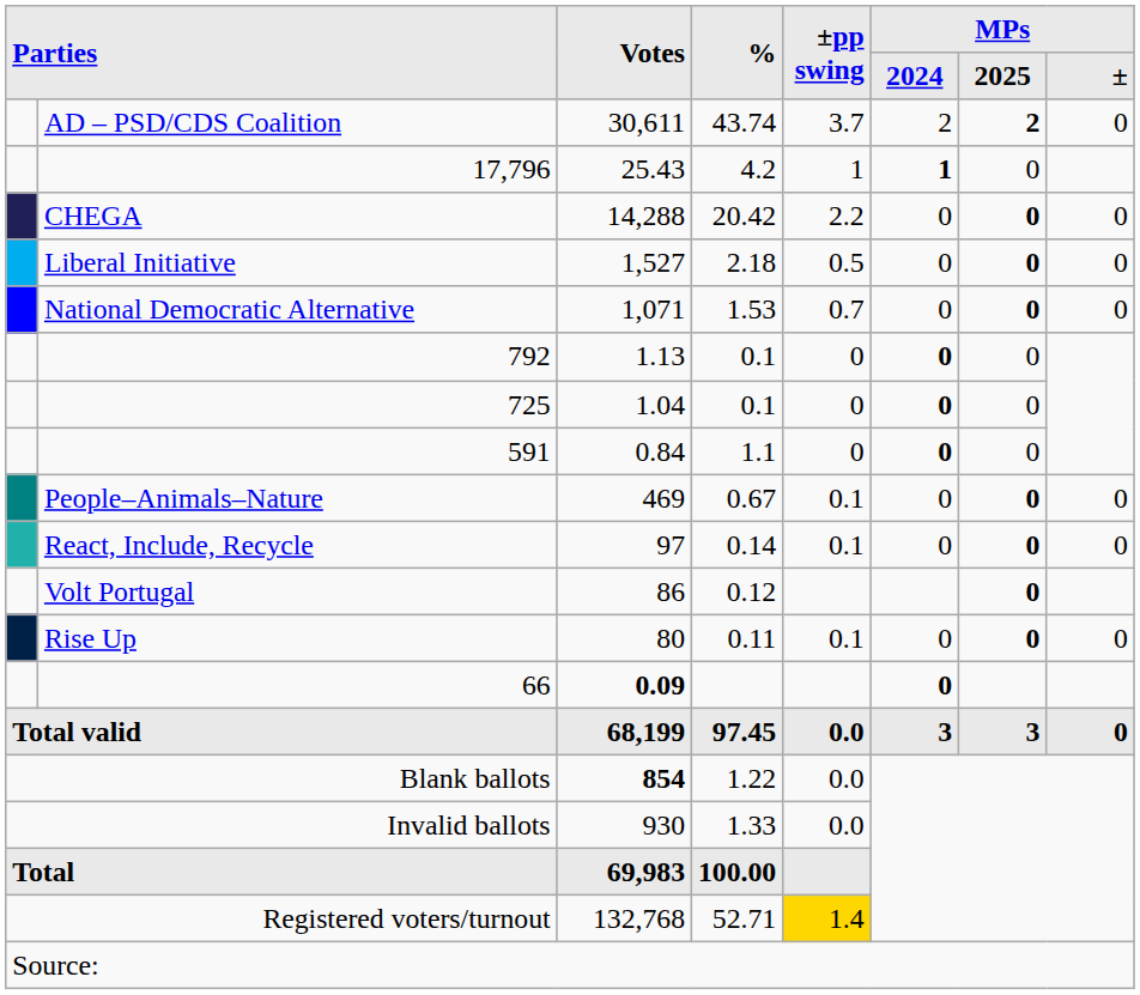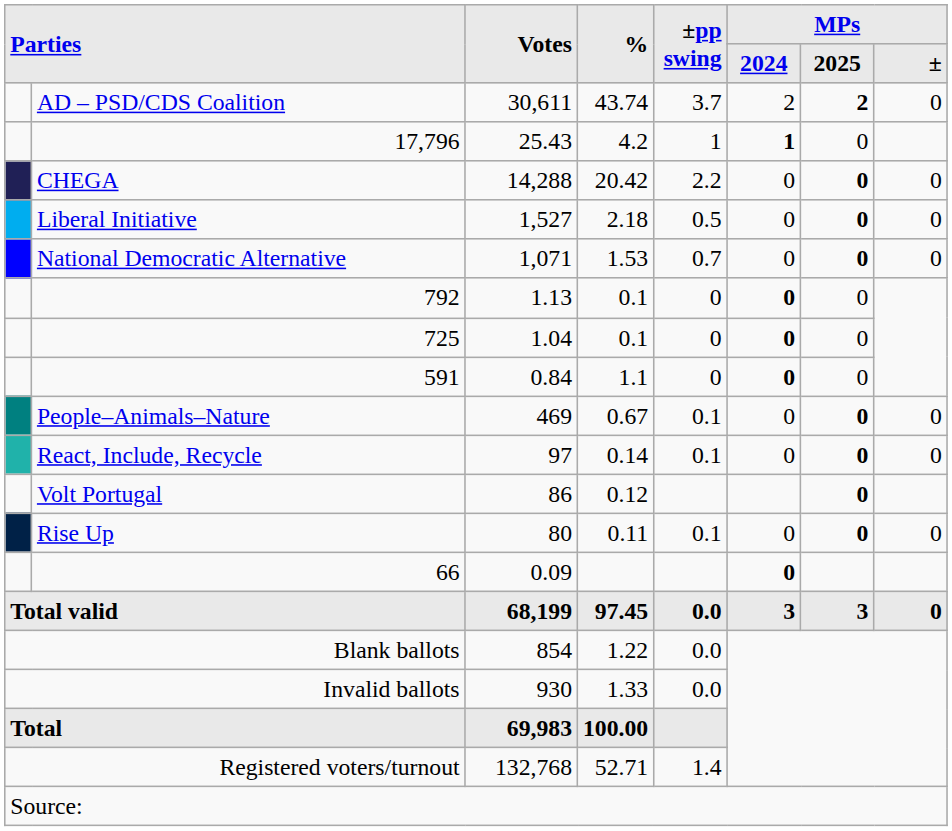66 | Votes: bold -> normal
Blank ballots | Votes: bold -> normal
Registered voters/turnout | ±pp swing: gold background -> no background
